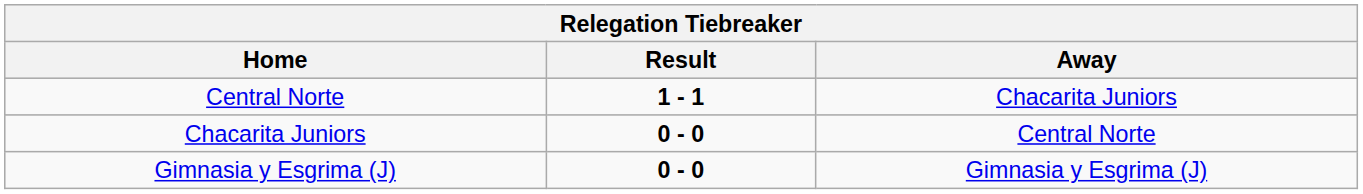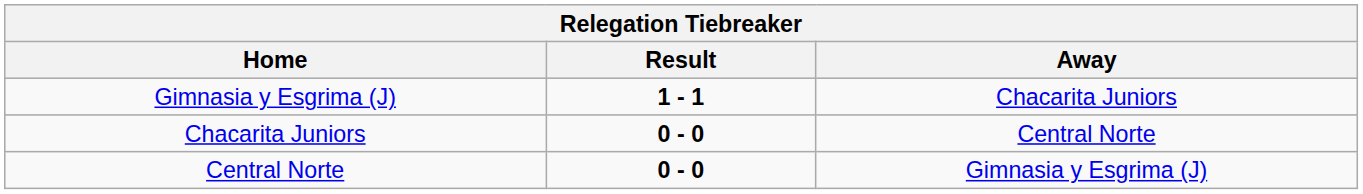row 3 | Home: Central Norte -> Gimnasia y Esgrima (J)
row 5 | Home: Gimnasia y Esgrima (J) -> Central Norte
